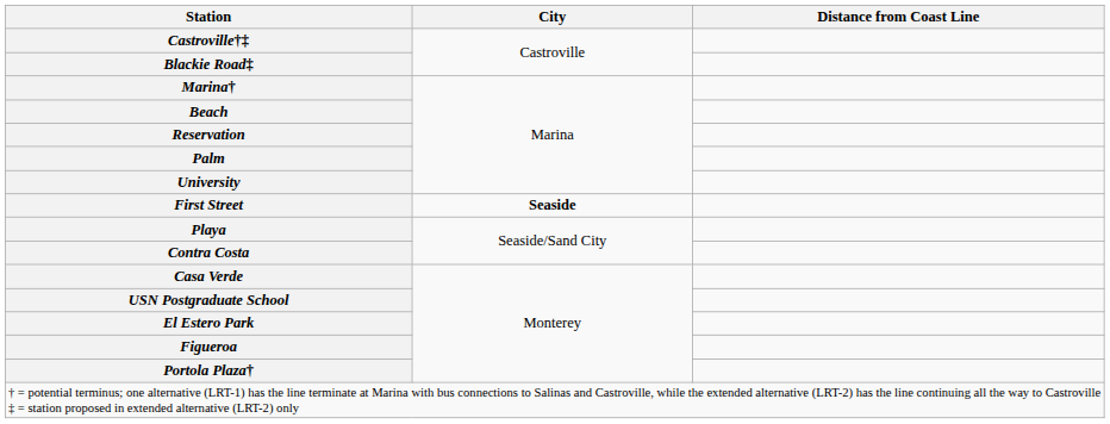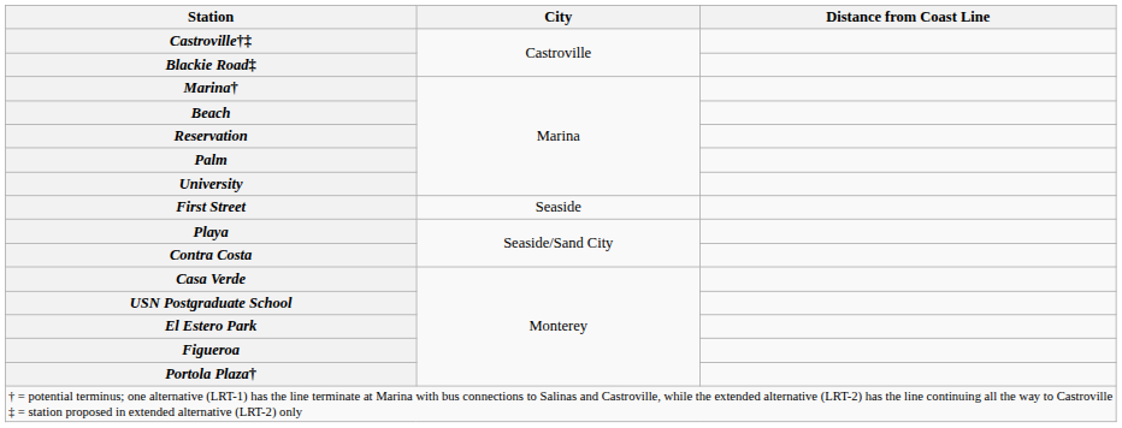First Street | City: bold -> normal
